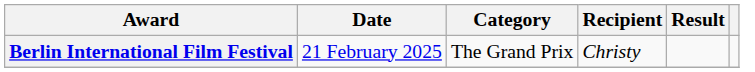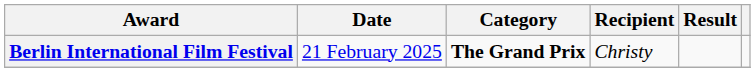Berlin International Film Festival | Category: normal -> bold
